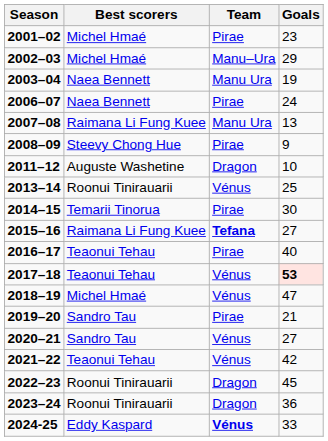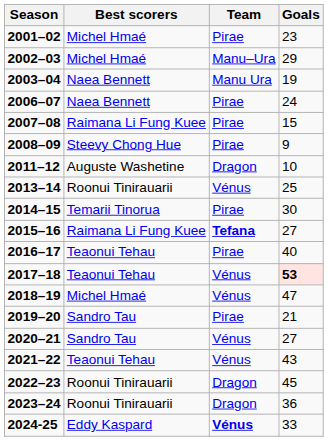2007–08 | Team: Manu Ura -> Pirae
2007–08 | Goals: 13 -> 15
2021–22 | Goals: 42 -> 43
